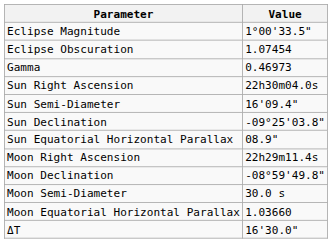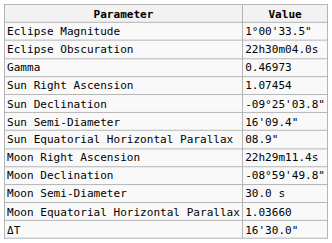Eclipse Obscuration | Value: 1.07454 -> 22h30m04.0s
Sun Right Ascension | Value: 22h30m04.0s -> 1.07454
rows swapped: Sun Declination <-> Sun Semi-Diameter
